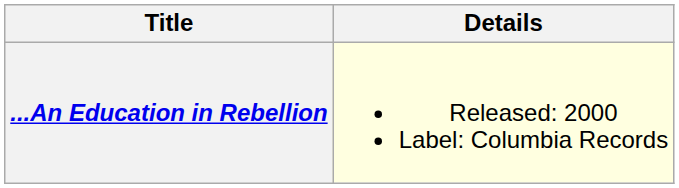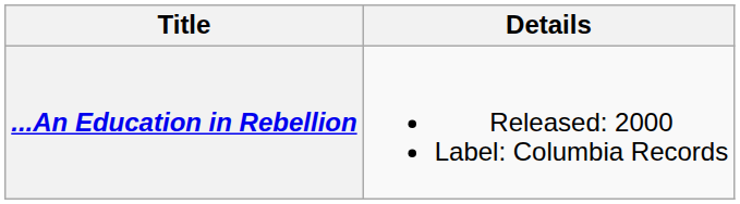...An Education in Rebellion | Details: lightyellow background -> no background
